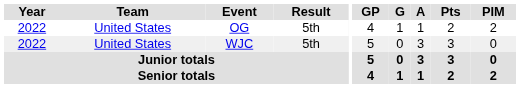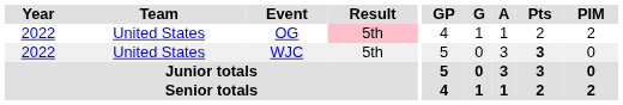OG | Result: no background -> pink background
WJC | Pts: normal -> bold
